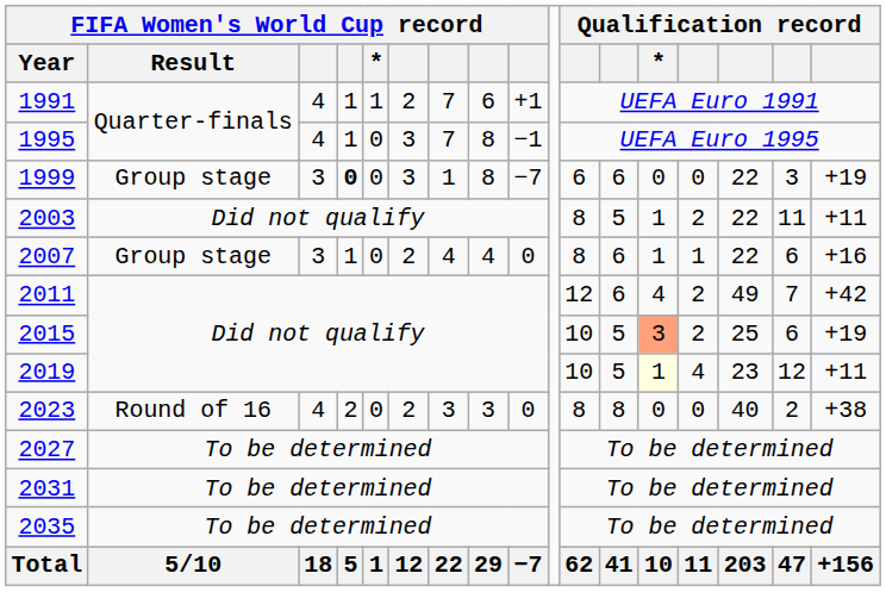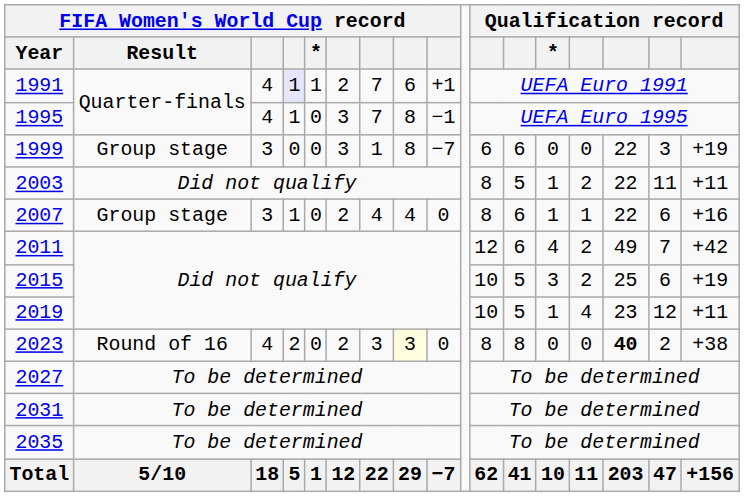1991 | column 4: no background -> lavender background
1999 | column 4: bold -> normal
2015 | Qualification record / *: lightsalmon background -> no background
2019 | Qualification record / *: lightyellow background -> no background
2023 | column 8: no background -> lightyellow background
2023 | column 15: normal -> bold
